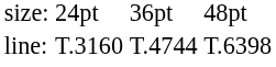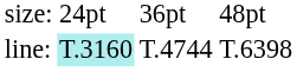line: | column 2: no background -> paleturquoise background
